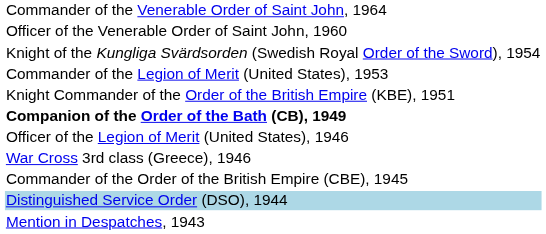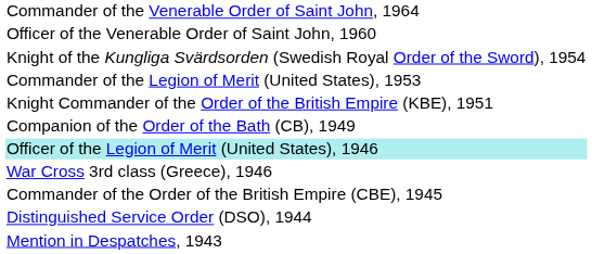row 6 | column 1: bold -> normal
row 7 | column 1: no background -> paleturquoise background
row 10 | column 1: lightblue background -> no background
